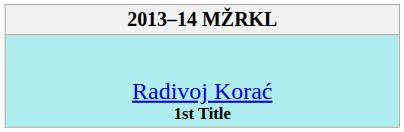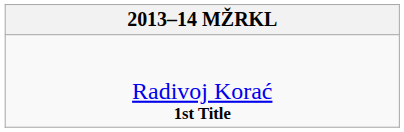row 2 | column 1: paleturquoise background -> no background
